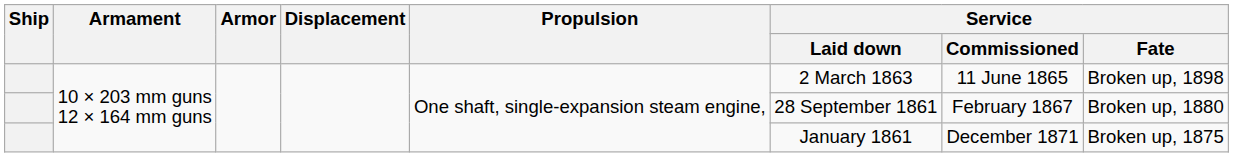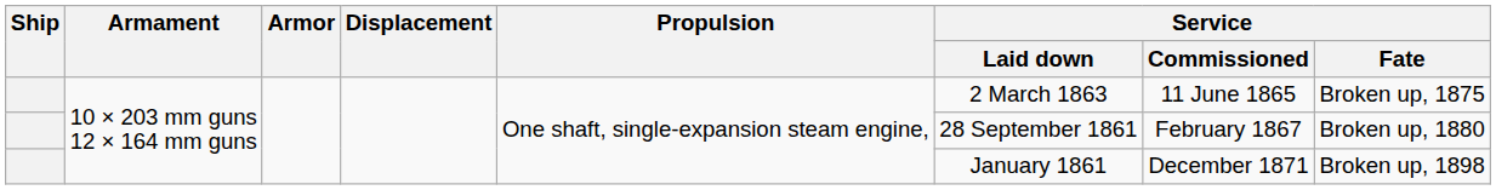row 3 | Service / Fate: Broken up, 1898 -> Broken up, 1875
row 5 | Service / Fate: Broken up, 1875 -> Broken up, 1898
